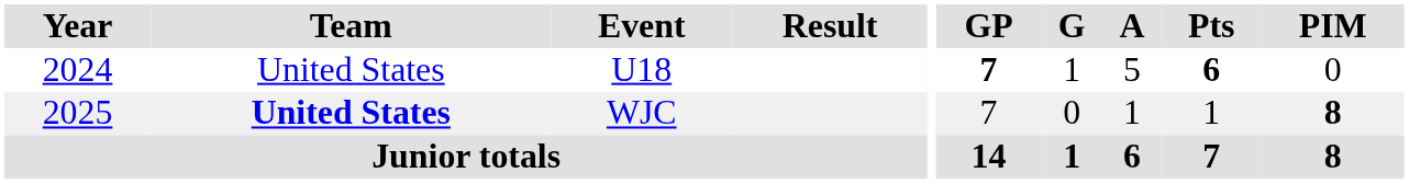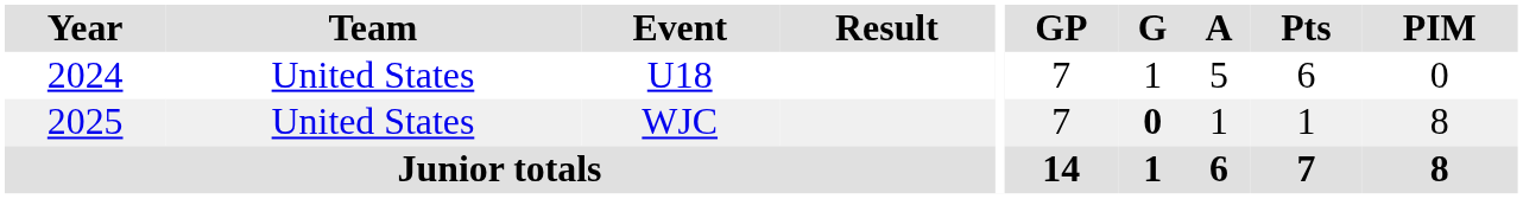U18 | GP: bold -> normal
U18 | Pts: bold -> normal
WJC | Team: bold -> normal
WJC | G: normal -> bold
WJC | PIM: bold -> normal
